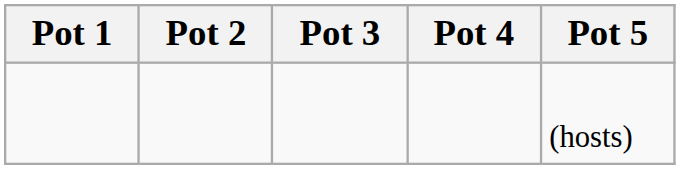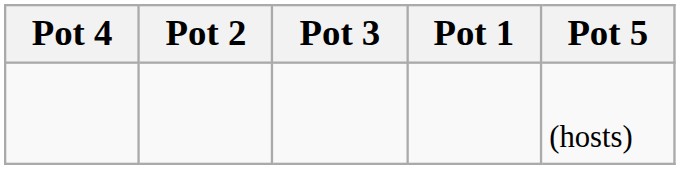columns swapped: Pot 1 <-> Pot 4
